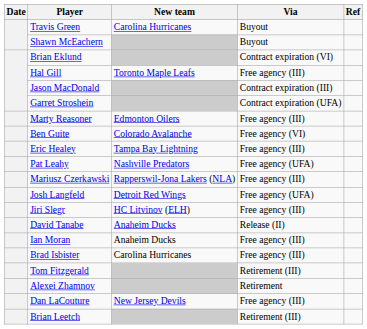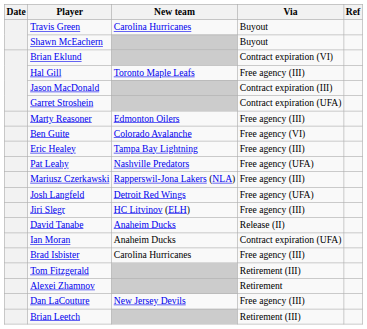Ian Moran | Via: Free agency (III) -> Contract expiration (UFA)
